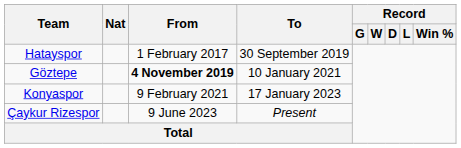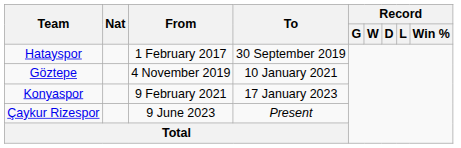Göztepe | From: bold -> normal
